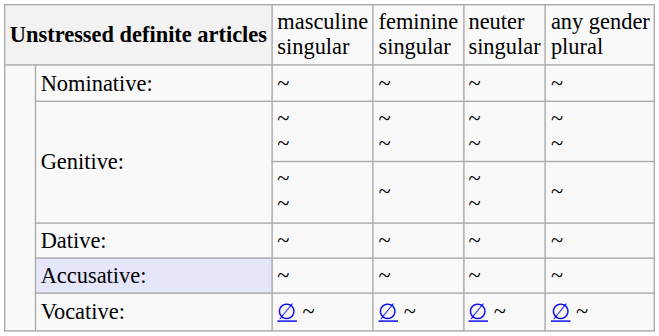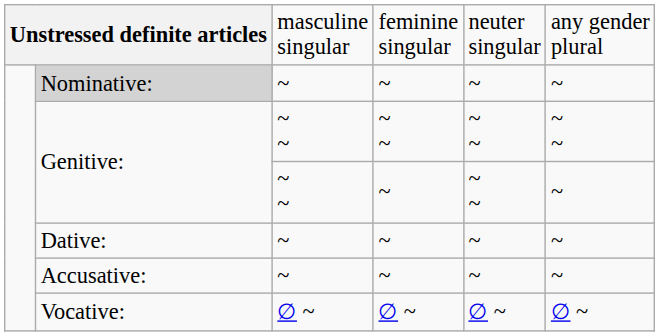Nominative: | column 2: no background -> lightgrey background
Accusative: | column 2: lavender background -> no background
